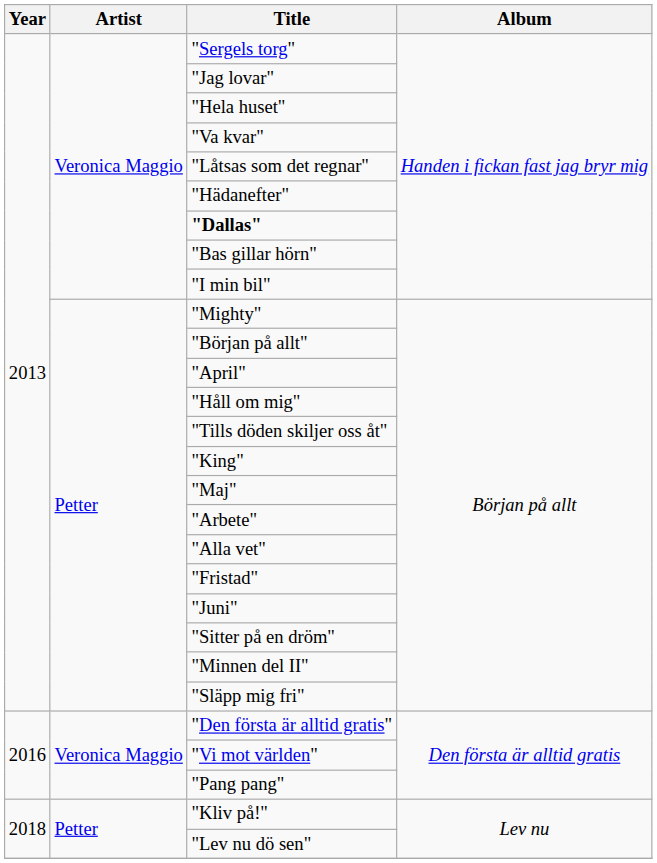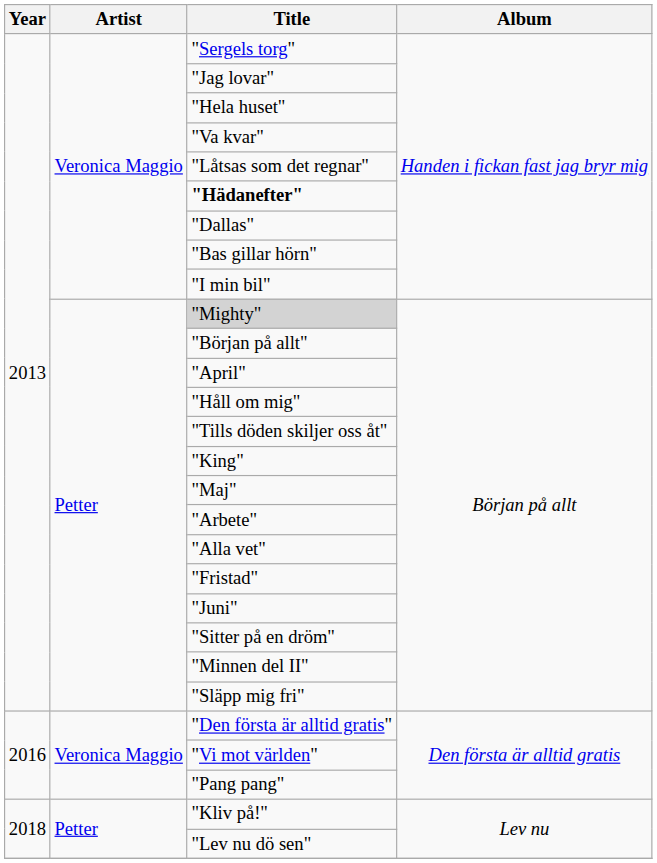"Hädanefter" | Title: normal -> bold
"Dallas" | Title: bold -> normal
"Mighty" | Title: no background -> lightgrey background
